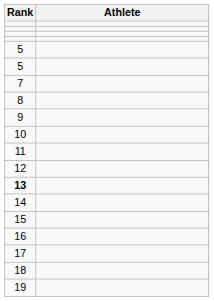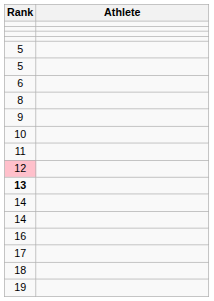row 8 | Rank: 7 -> 6
row 13 | Rank: no background -> pink background
row 16 | Rank: 15 -> 14
